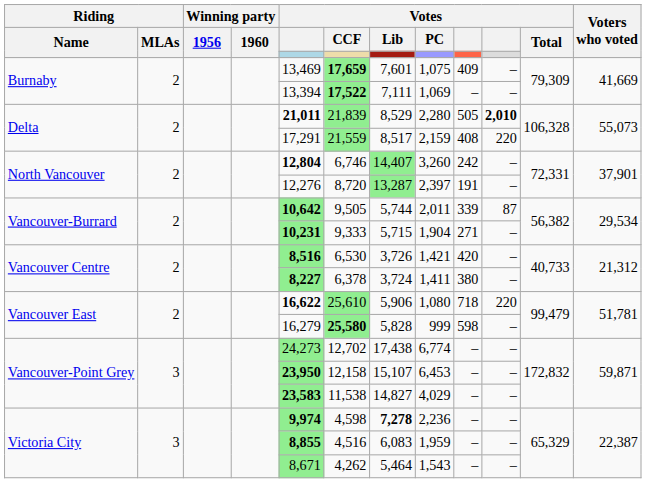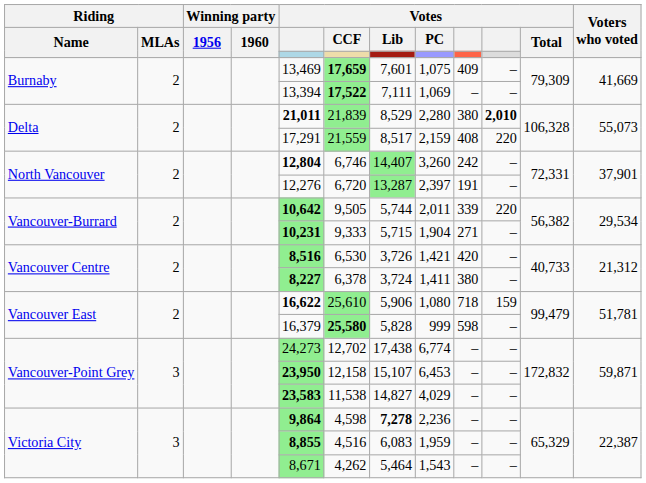row 6 | column 9: 505 -> 380
row 9 | Votes / CCF: 8,720 -> 6,720
row 10 | column 10: 87 -> 220
row 14 | column 10: 220 -> 159
row 15 | column 5: 16,279 -> 16,379
row 19 | column 5: 9,974 -> 9,864
